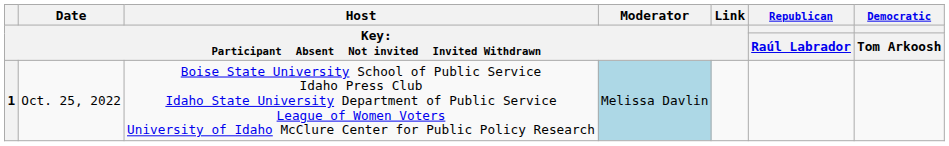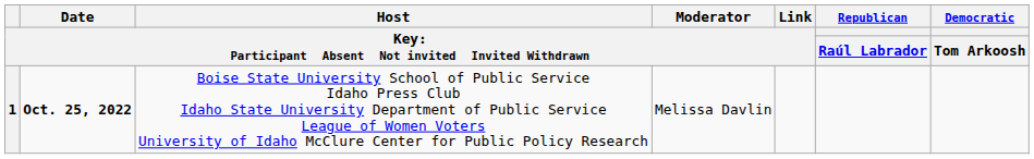1 | column 2: normal -> bold
1 | column 4: lightblue background -> no background
